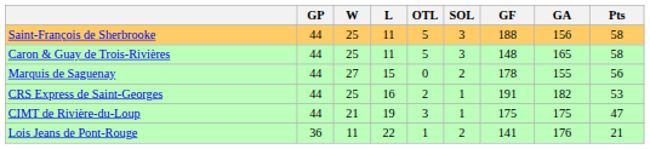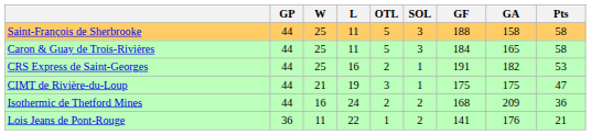Saint-François de Sherbrooke | GA: 156 -> 158
Caron & Guay de Trois-Rivières | GF: 148 -> 184
- row: Marquis de Saguenay | 44 | 27 | 15 | 0 | 2 | 178 | 155 | 56
+ row: Isothermic de Thetford Mines | 44 | 16 | 24 | 2 | 2 | 168 | 209 | 36
